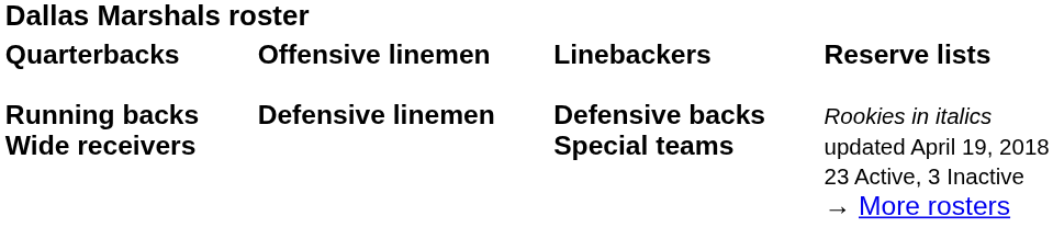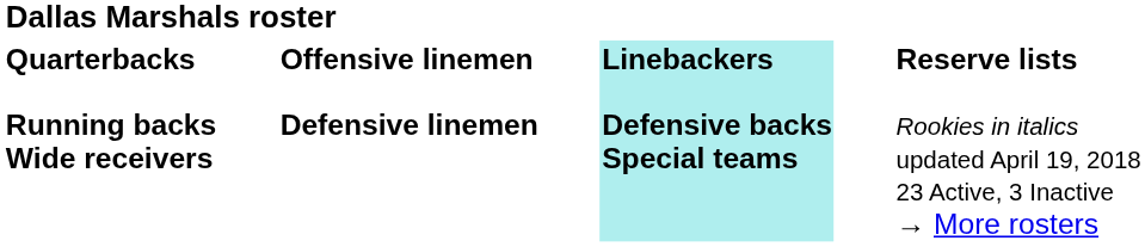Quarterbacks Running backs Wide receivers | column 3: no background -> paleturquoise background
